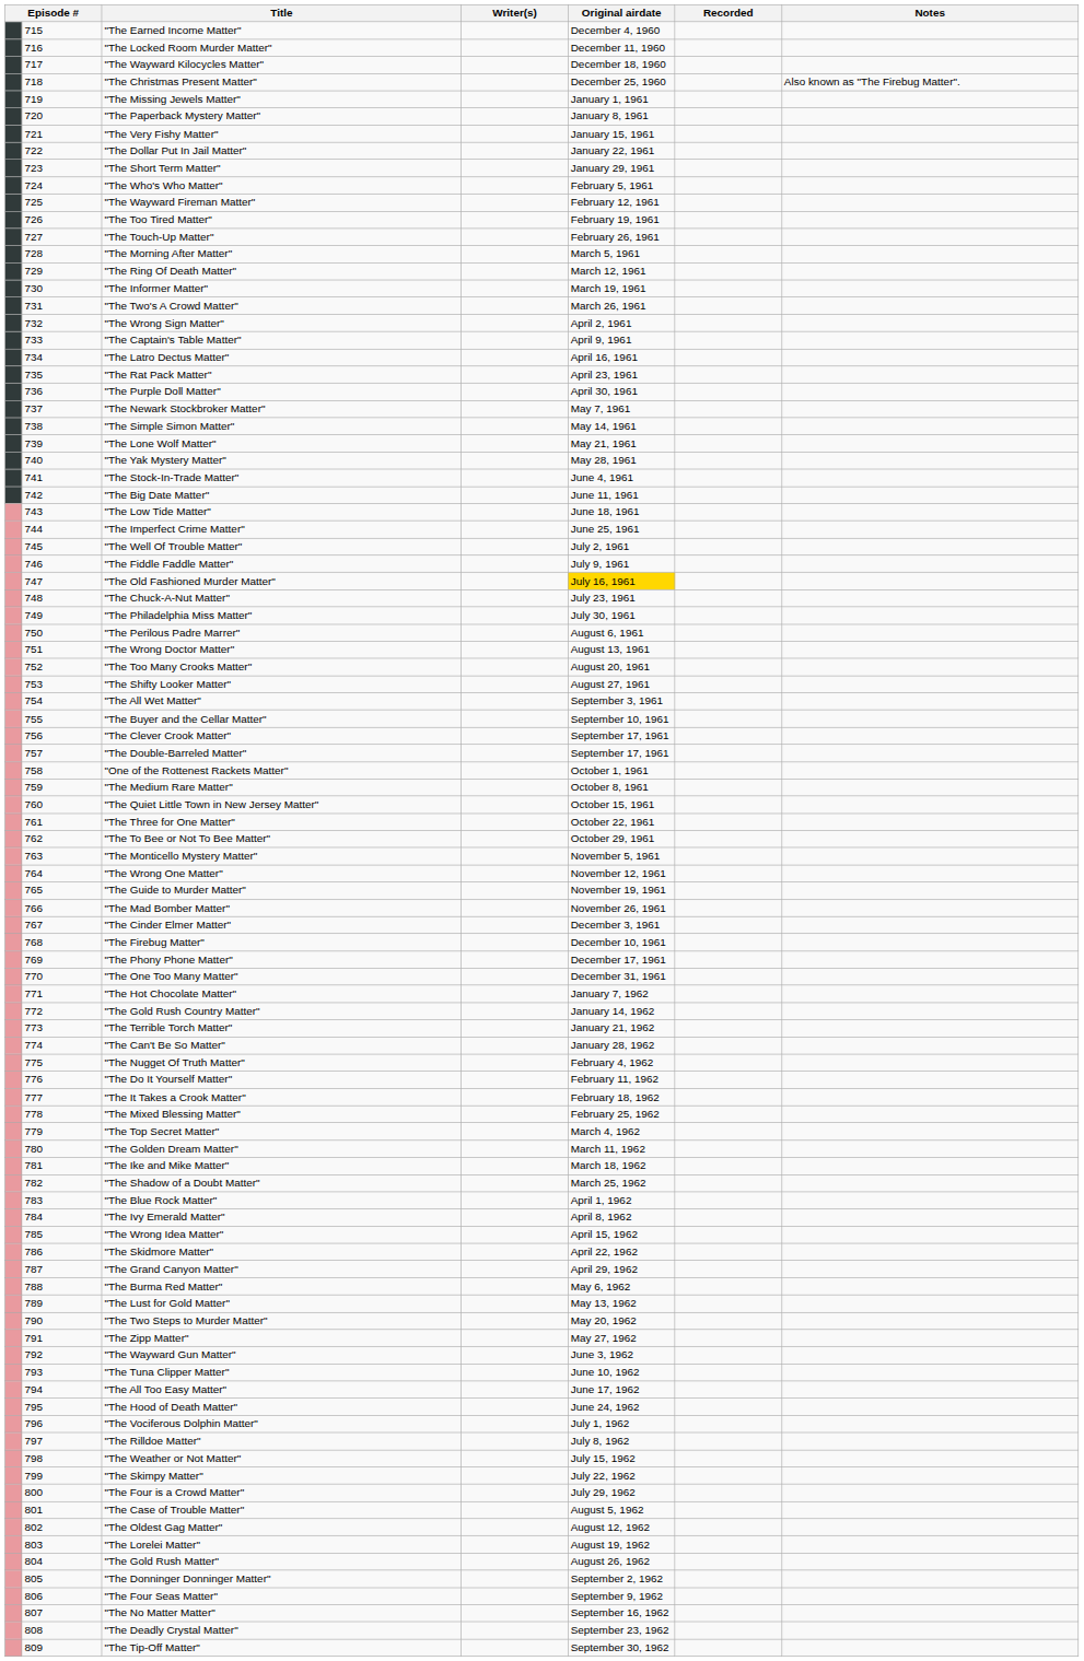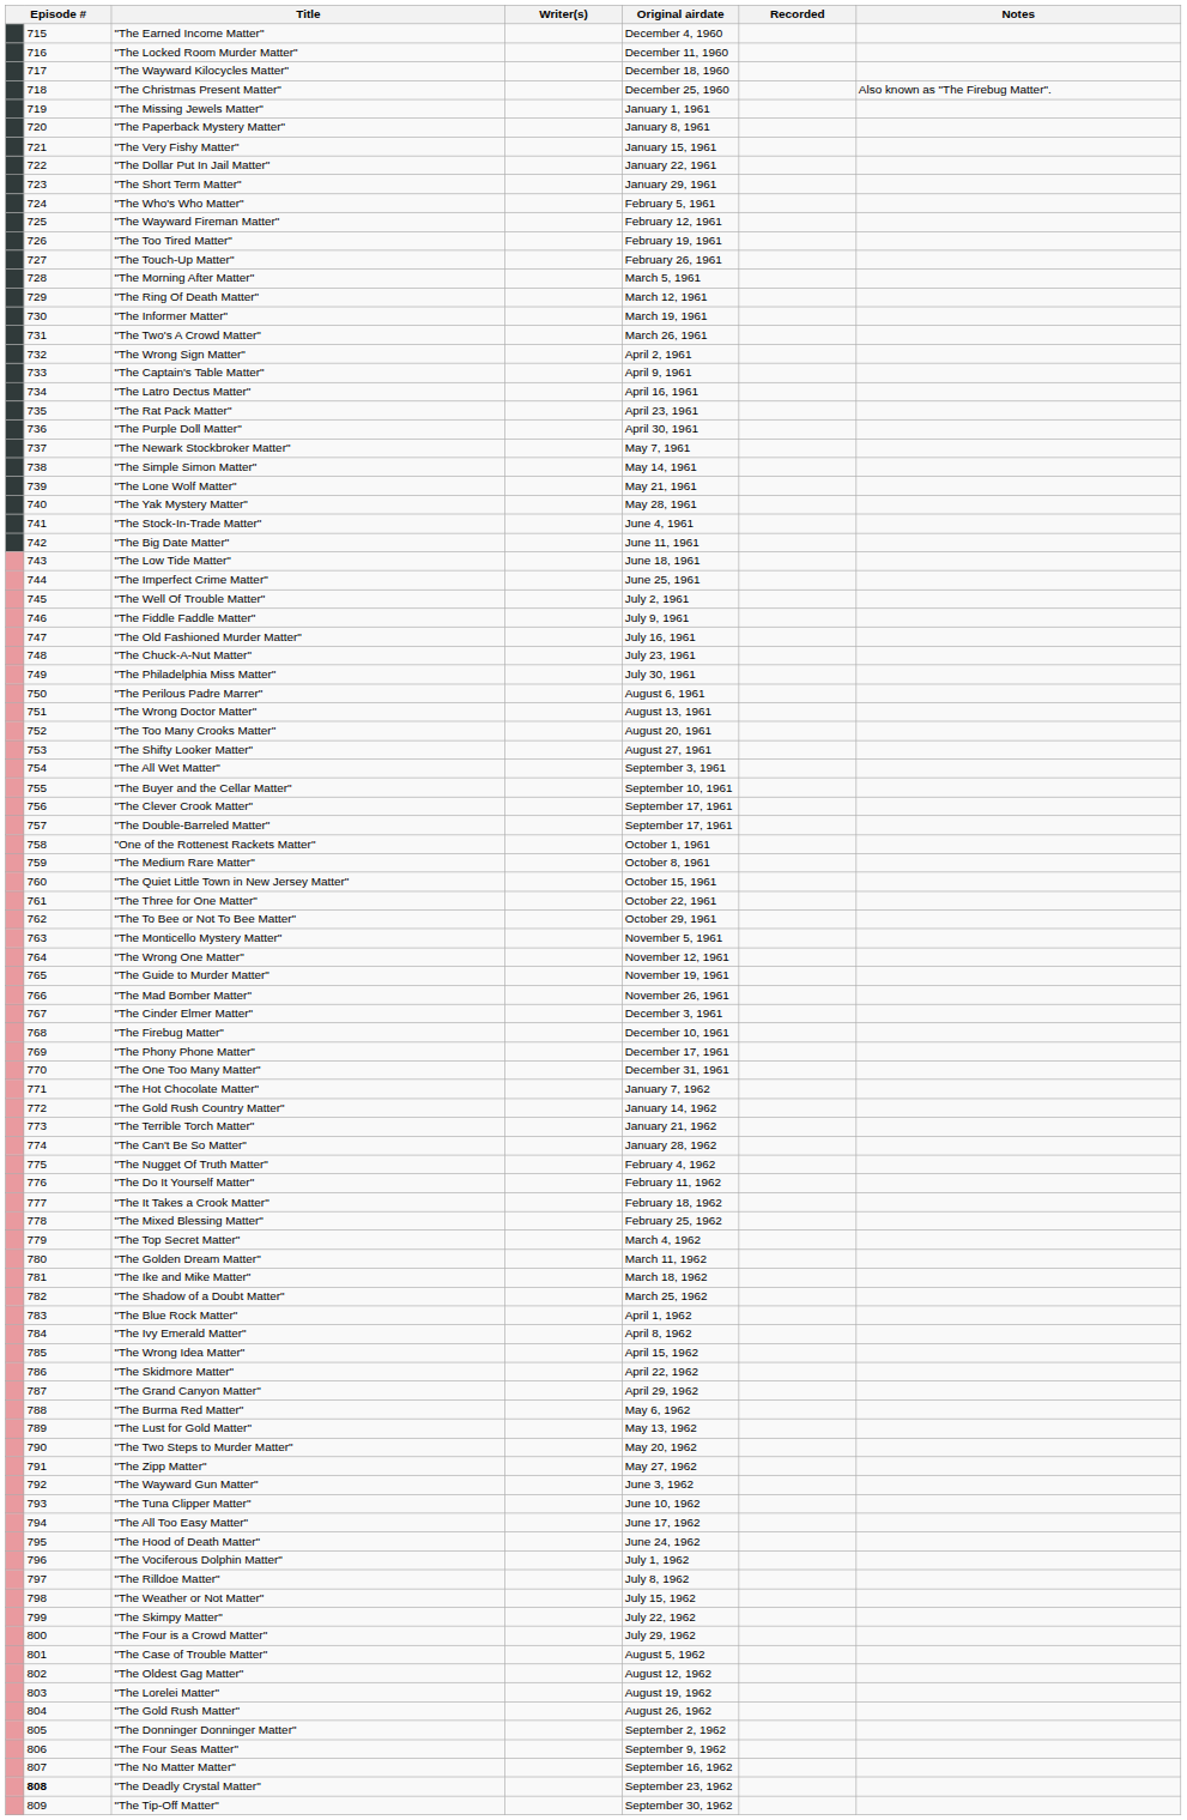"The Old Fashioned Murder Matter" | Original airdate: gold background -> no background
"The Deadly Crystal Matter" | column 2: normal -> bold
